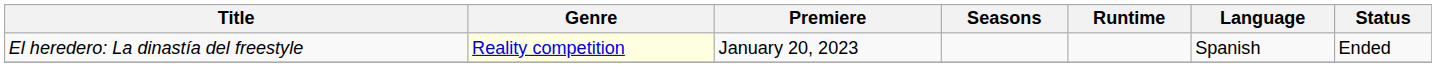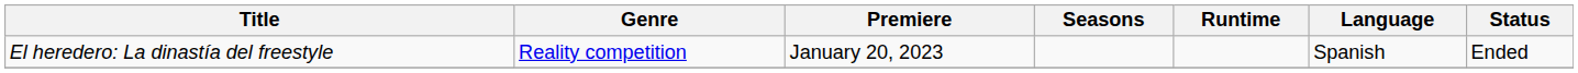El heredero: La dinastía del freestyle | Genre: lightyellow background -> no background
